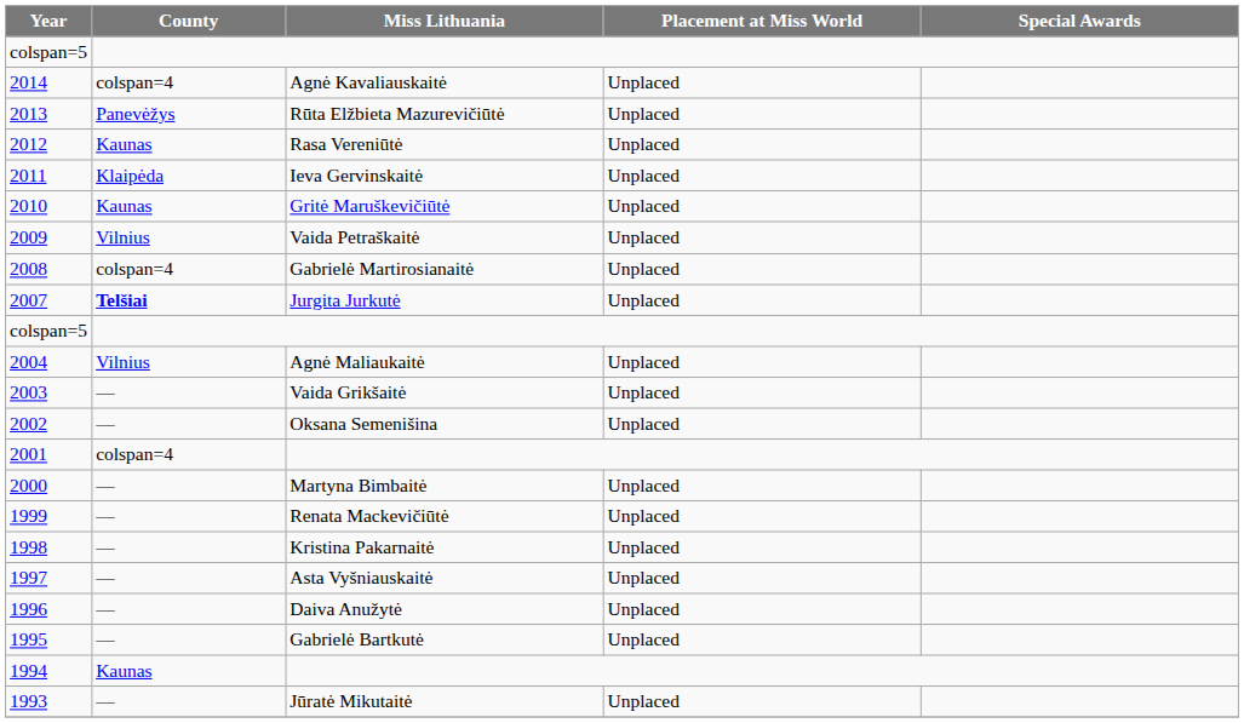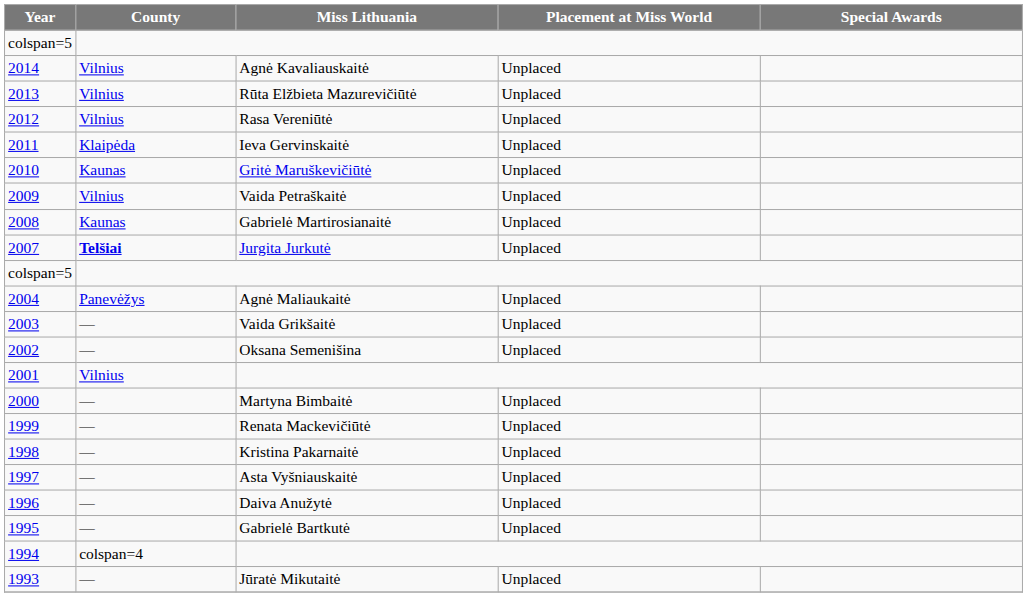2014 | County: colspan=4 -> Vilnius
2013 | County: Panevėžys -> Vilnius
2012 | County: Kaunas -> Vilnius
2008 | County: colspan=4 -> Kaunas
2004 | County: Vilnius -> Panevėžys
2001 | County: colspan=4 -> Vilnius
1994 | County: Kaunas -> colspan=4
